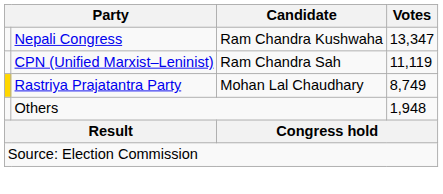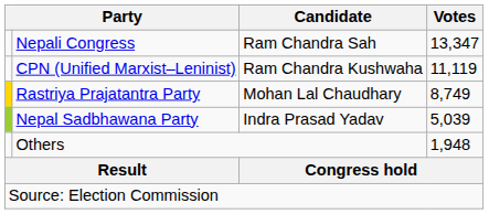Nepali Congress | Candidate: Ram Chandra Kushwaha -> Ram Chandra Sah
CPN (Unified Marxist–Leninist) | Candidate: Ram Chandra Sah -> Ram Chandra Kushwaha
+ row: Nepal Sadbhawana Party | Indra Prasad Yadav | 5,039
